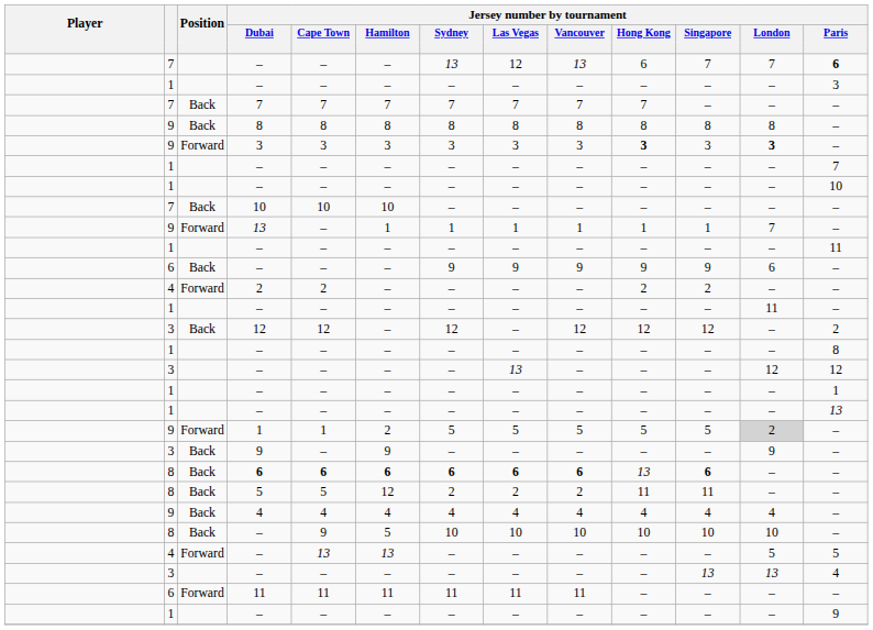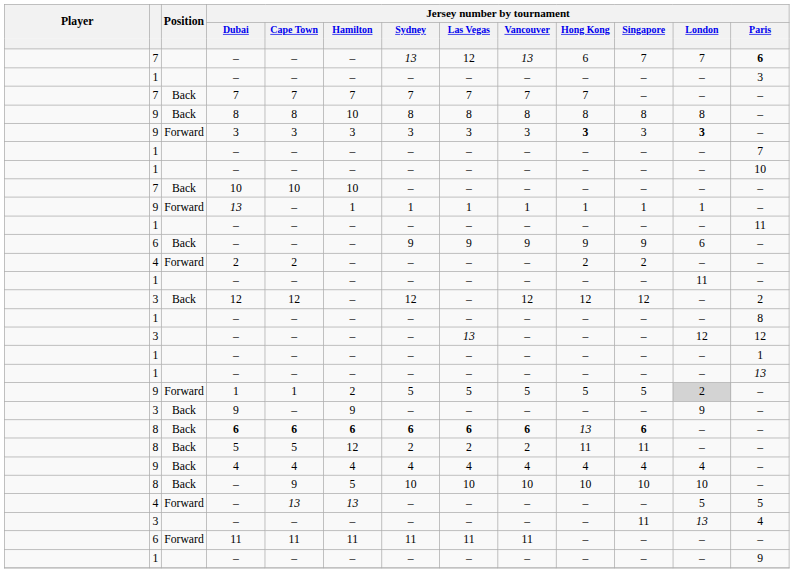row 7 | Jersey number by tournament / Hamilton: 8 -> 10
row 12 | Jersey number by tournament / London: 7 -> 1
row 29 | Jersey number by tournament / Singapore: 13 -> 11
